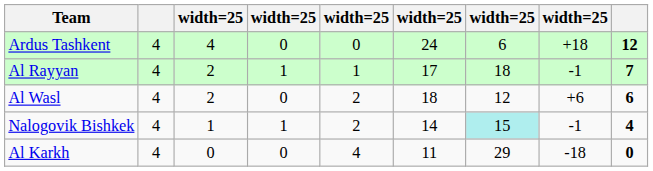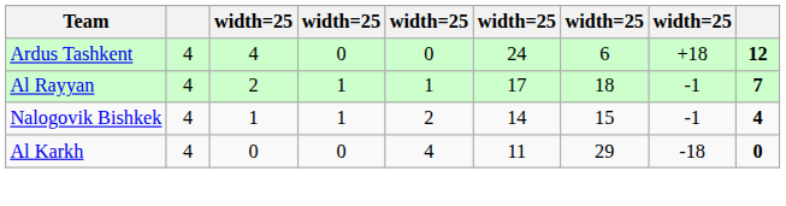- row: Al Wasl | 4 | 2 | 0 | 2 | 18 | 12 | +6 | 6
Nalogovik Bishkek | column 7: paleturquoise background -> no background
